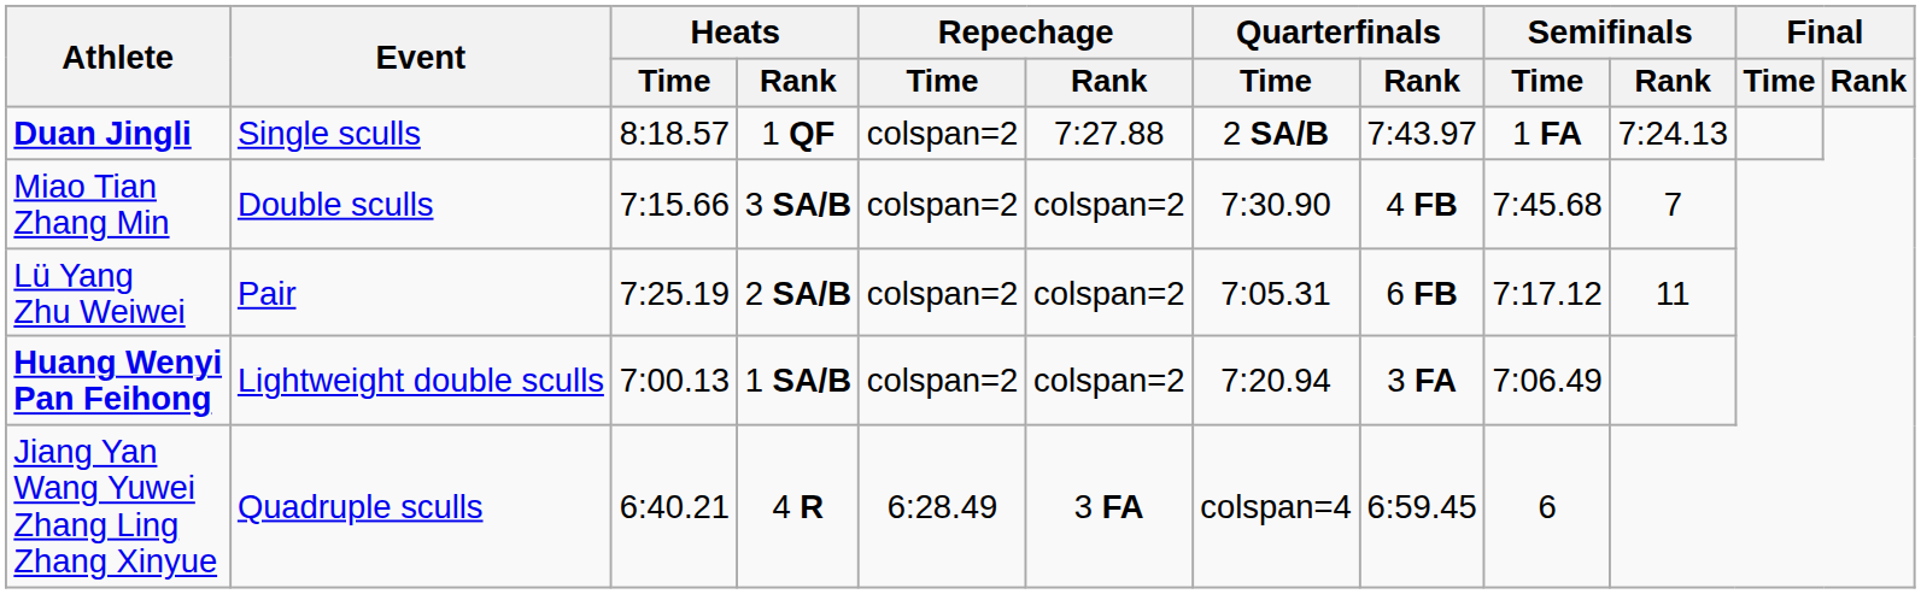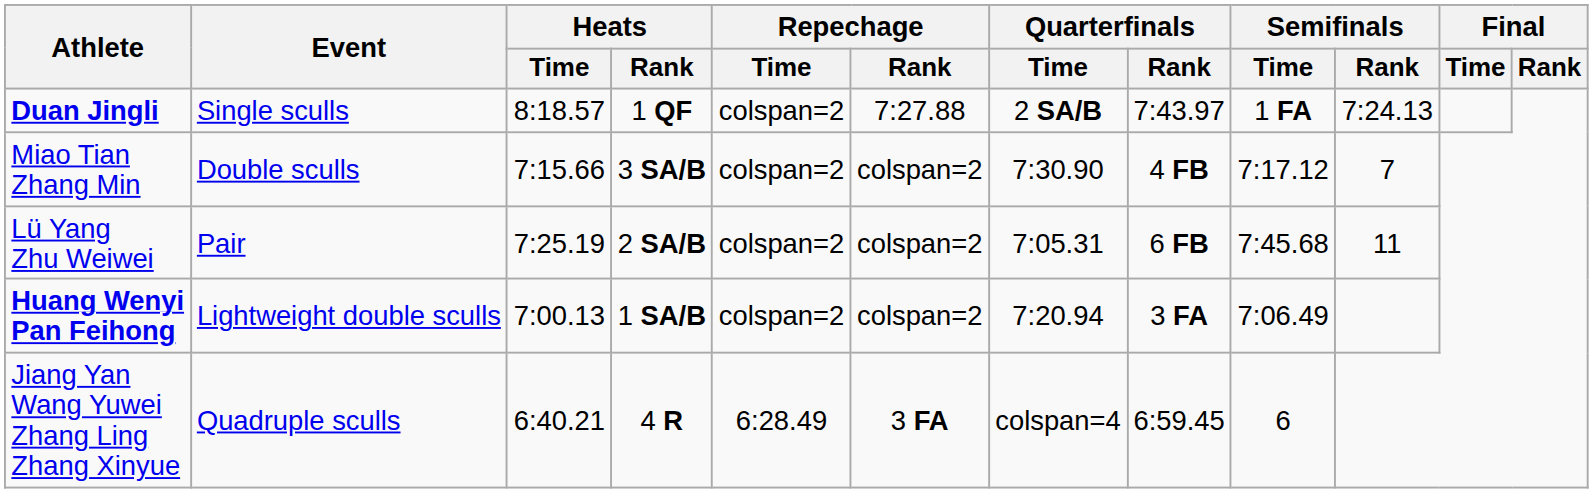Miao Tian Zhang Min | Semifinals / Time: 7:45.68 -> 7:17.12
Lü Yang Zhu Weiwei | Semifinals / Time: 7:17.12 -> 7:45.68
